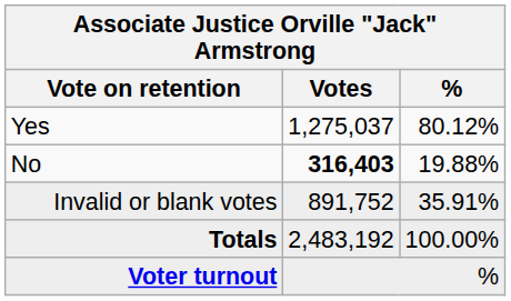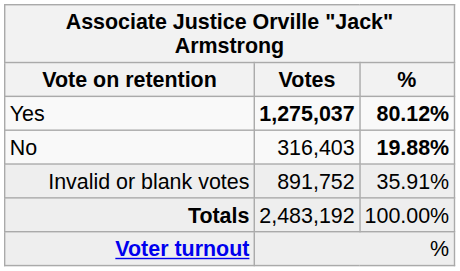Yes | Votes: normal -> bold
Yes | %: normal -> bold
No | Votes: bold -> normal
No | %: normal -> bold
